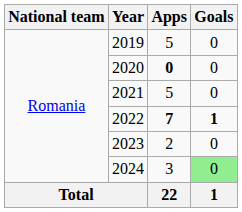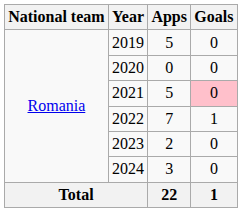2020 | Apps: bold -> normal
2021 | Goals: no background -> pink background
2022 | Apps: bold -> normal
2022 | Goals: bold -> normal
2024 | Goals: lightgreen background -> no background
